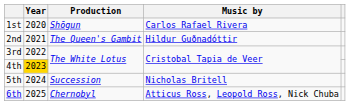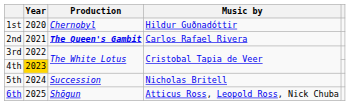1st | Production: Shōgun -> Chernobyl
1st | Music by: Carlos Rafael Rivera -> Hildur Guðnadóttir
2nd | Production: normal -> bold
2nd | Music by: Hildur Guðnadóttir -> Carlos Rafael Rivera
6th | Production: Chernobyl -> Shōgun
